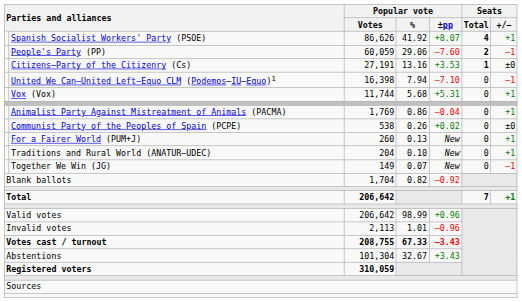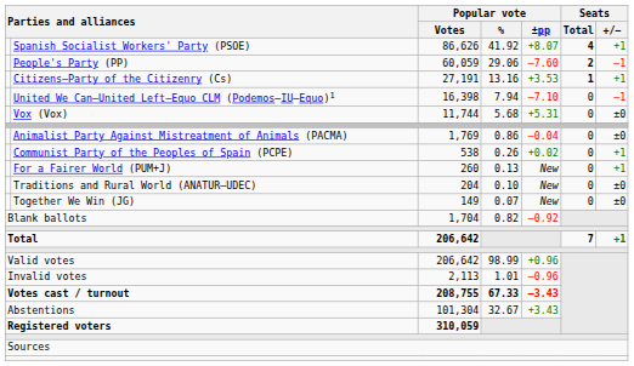Citizens–Party of the Citizenry (Cs) | Seats / +/−: ±0 -> +1
Vox (Vox) | Seats / +/−: +1 -> ±0
Animalist Party Against Mistreatment of Animals (PACMA) | Seats / +/−: +1 -> ±0
Communist Party of the Peoples of Spain (PCPE) | Seats / +/−: ±0 -> +1
Traditions and Rural World (ANATUR–UDEC) | Seats / +/−: +1 -> ±0
Together We Win (JG) | Seats / +/−: –1 -> ±0
